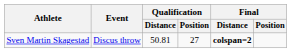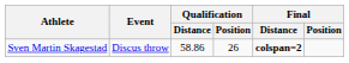Sven Martin Skagestad | Qualification / Distance: 50.81 -> 58.86
Sven Martin Skagestad | Qualification / Position: 27 -> 26
